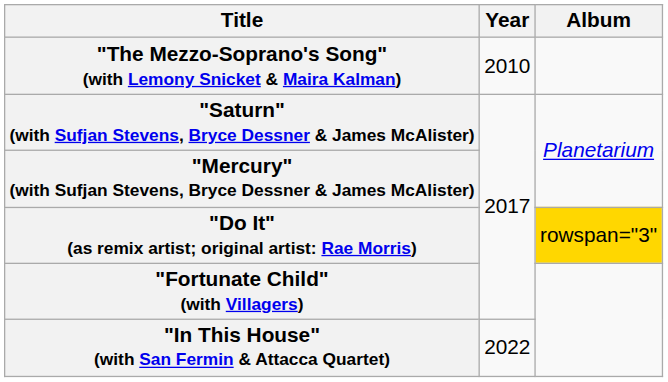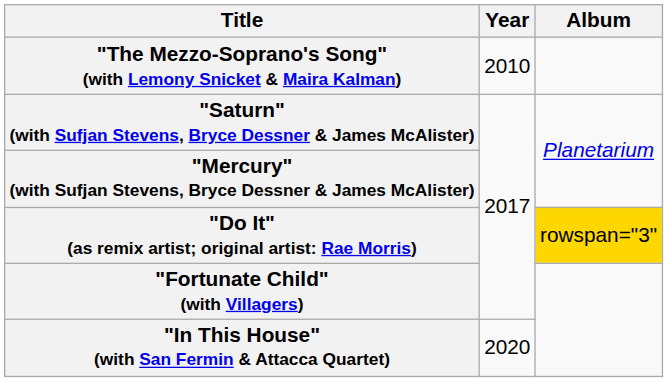"In This House" (with San Fermin & Attacca Quartet) | Year: 2022 -> 2020
